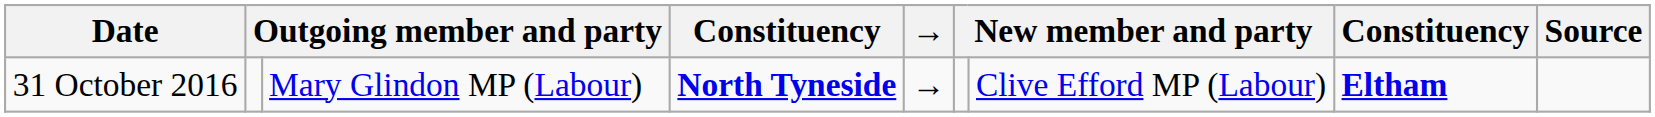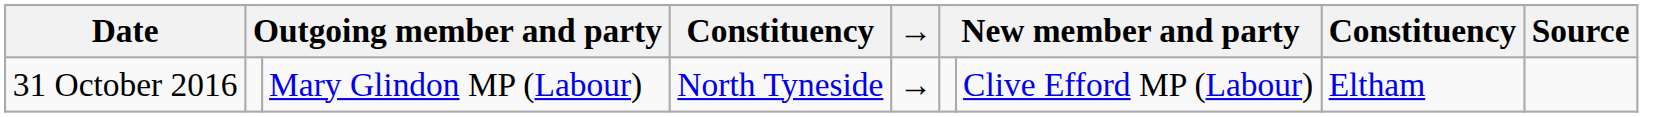31 October 2016 | column 4: bold -> normal
31 October 2016 | column 8: bold -> normal
